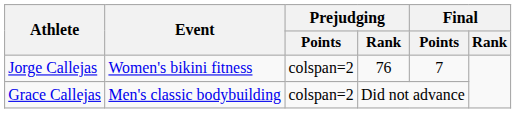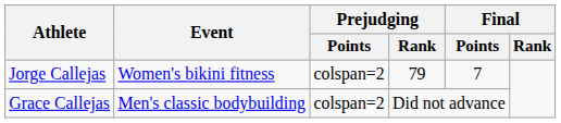Jorge Callejas | Prejudging / Rank: 76 -> 79
